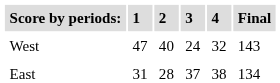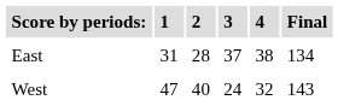rows swapped: East <-> West
